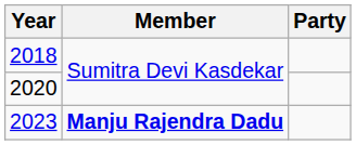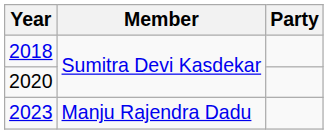2023 | Member: bold -> normal
